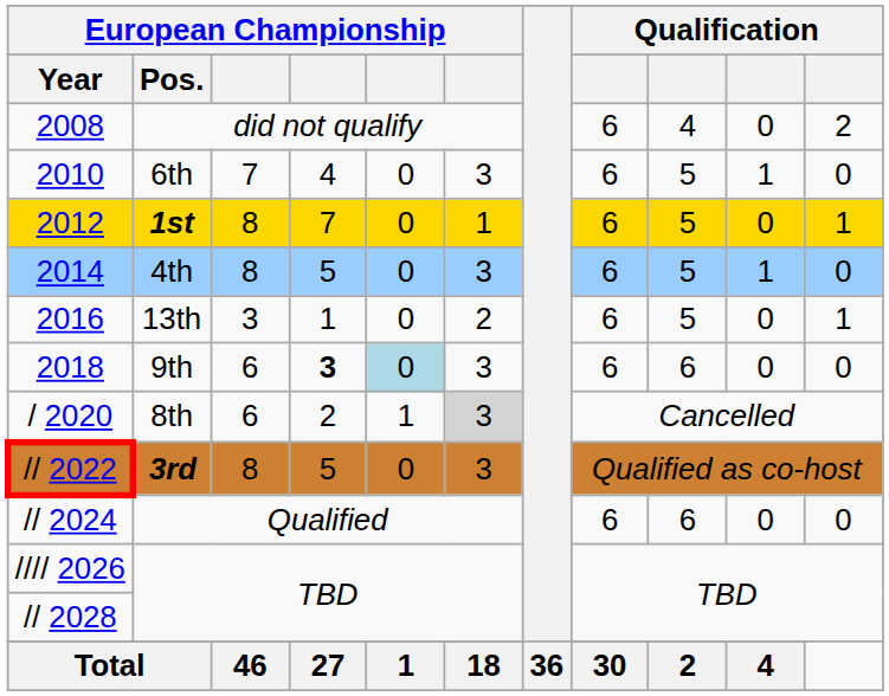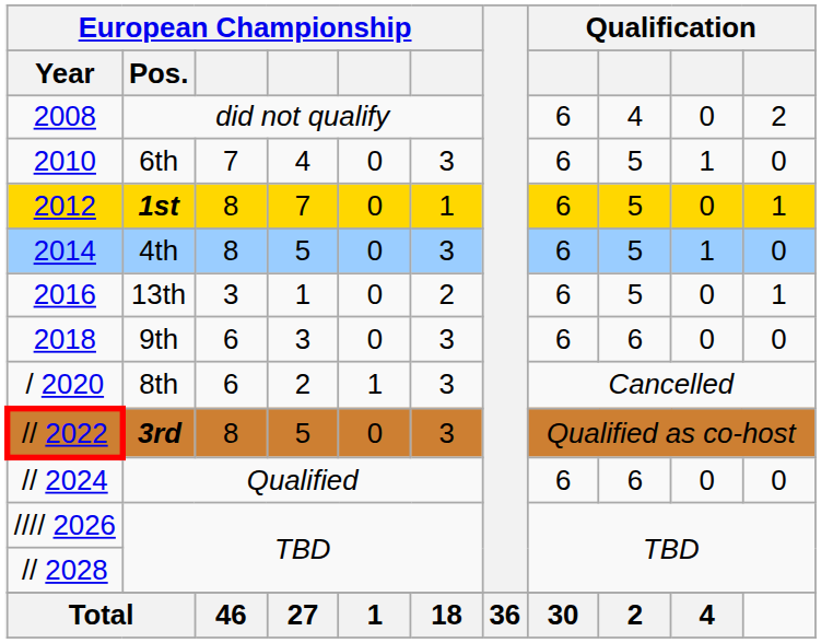9th | column 4: bold -> normal
9th | column 5: lightblue background -> no background
8th | column 6: lightgrey background -> no background
